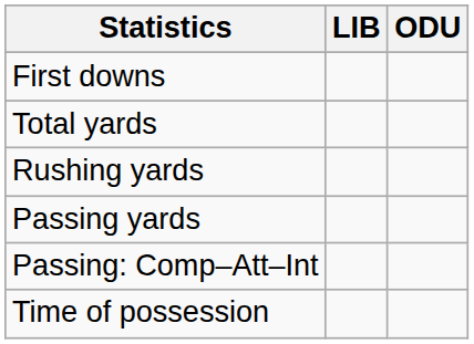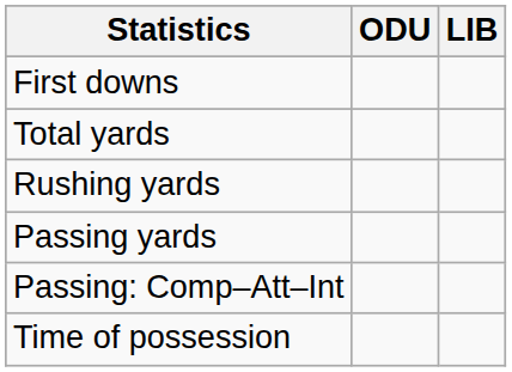columns swapped: LIB <-> ODU
